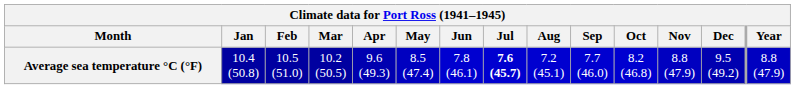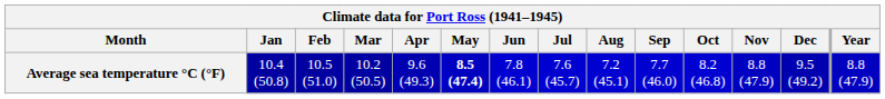row 3 | May: normal -> bold
row 3 | Jul: bold -> normal
